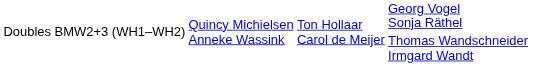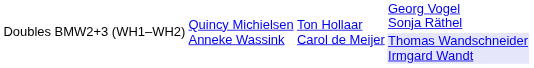row 2 | column 4: no background -> lavender background
